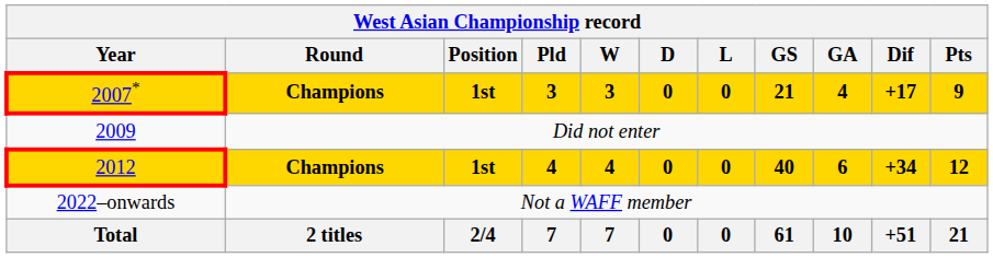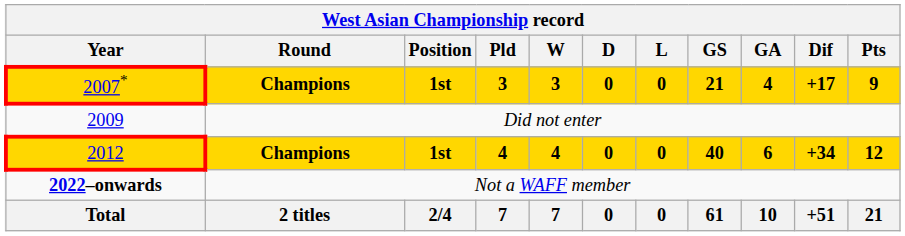Not a WAFF member | Year: normal -> bold
